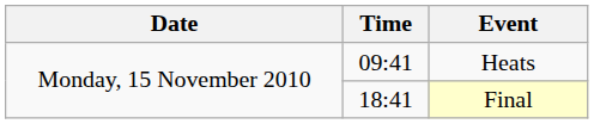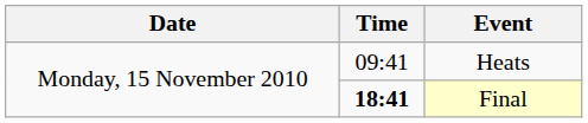Final | Time: normal -> bold
